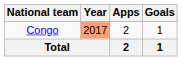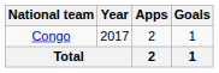Congo | Year: lightsalmon background -> no background
